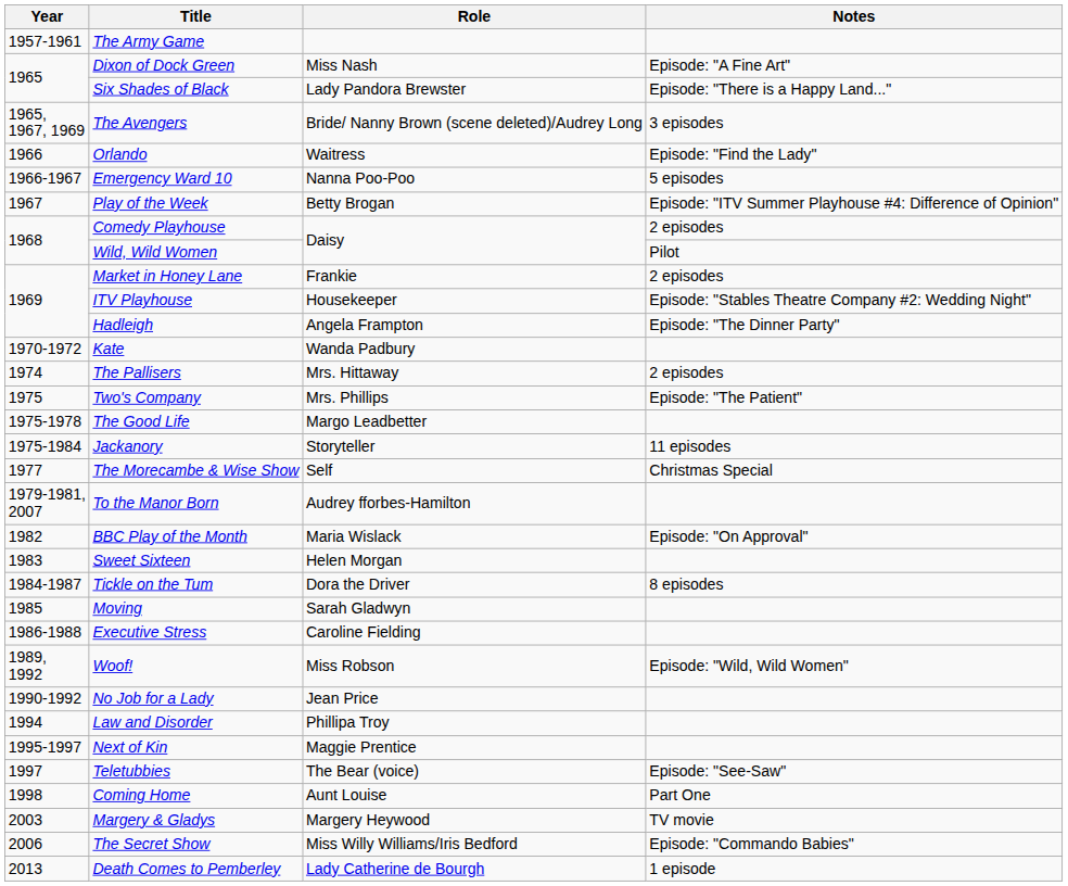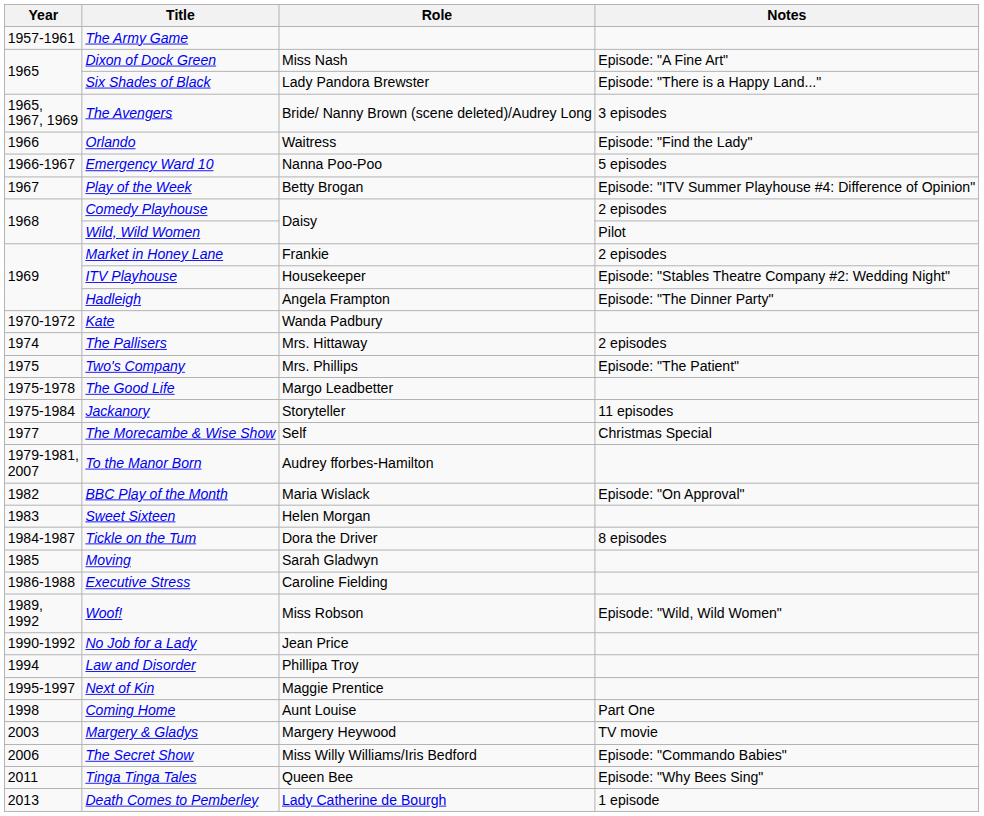- row: 1997 | Teletubbies | The Bear (voice) | Episode: "See-Saw"
+ row: 2011 | Tinga Tinga Tales | Queen Bee | Episode: "Why Bees Sing"
